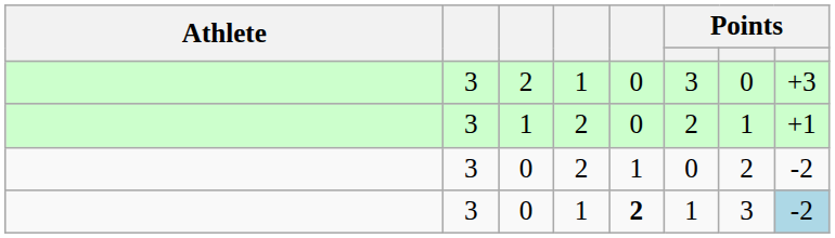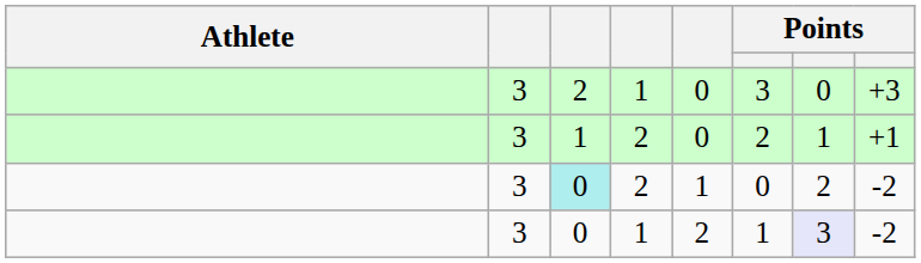row 5 | column 3: no background -> paleturquoise background
row 6 | column 5: bold -> normal
row 6 | column 7: no background -> lavender background
row 6 | column 8: lightblue background -> no background
